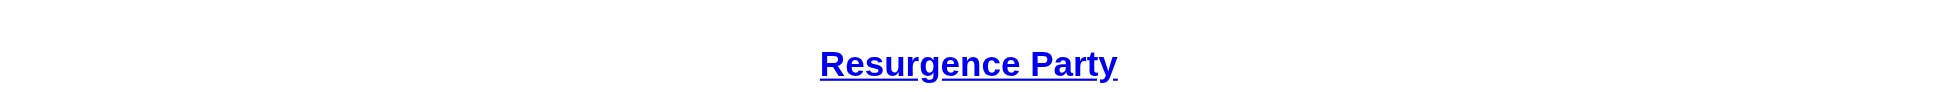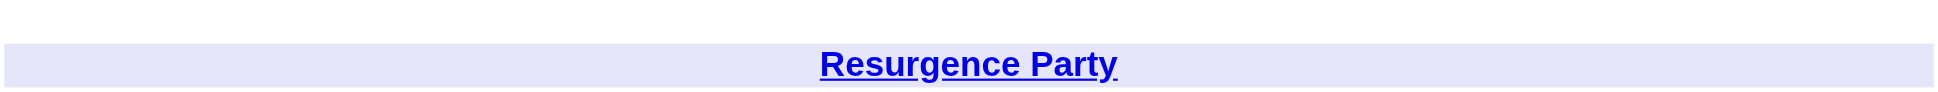row 2 | column 1: no background -> lavender background
